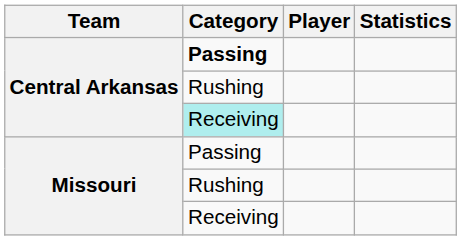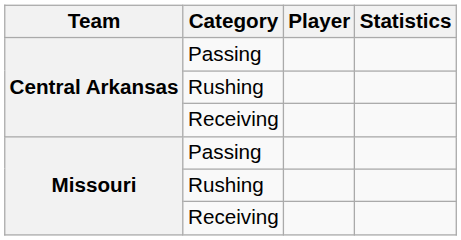Central Arkansas / Passing | Category: bold -> normal
Central Arkansas / Receiving | Category: paleturquoise background -> no background
